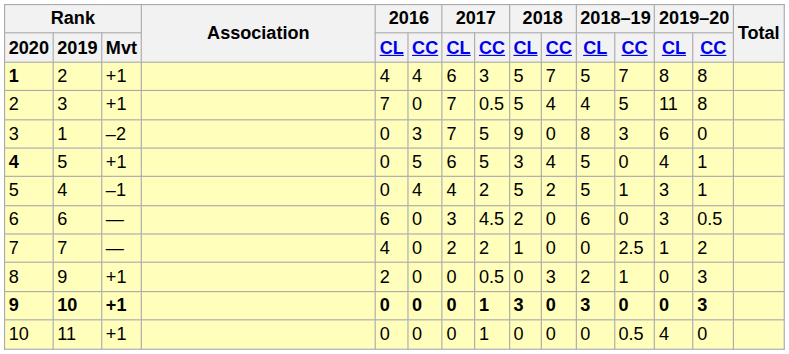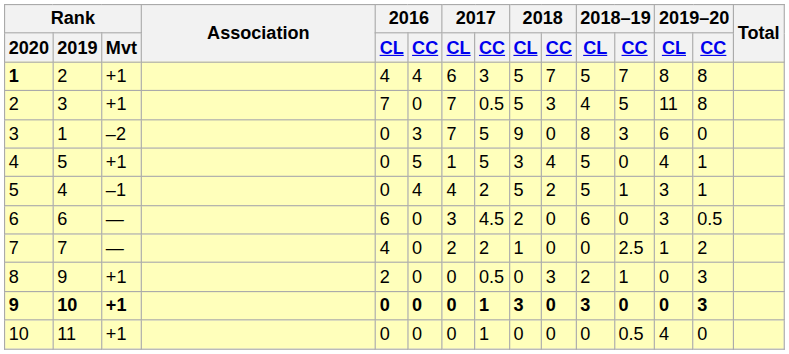row 4 | 2018 / CC: 4 -> 3
row 6 | Rank / 2020: bold -> normal
row 6 | 2017 / CL: 6 -> 1
